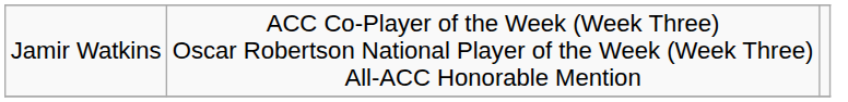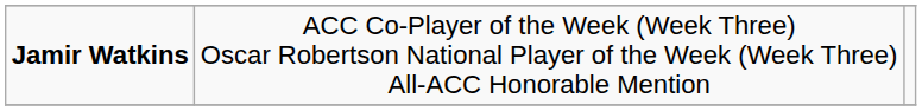row 1 | column 1: normal -> bold
